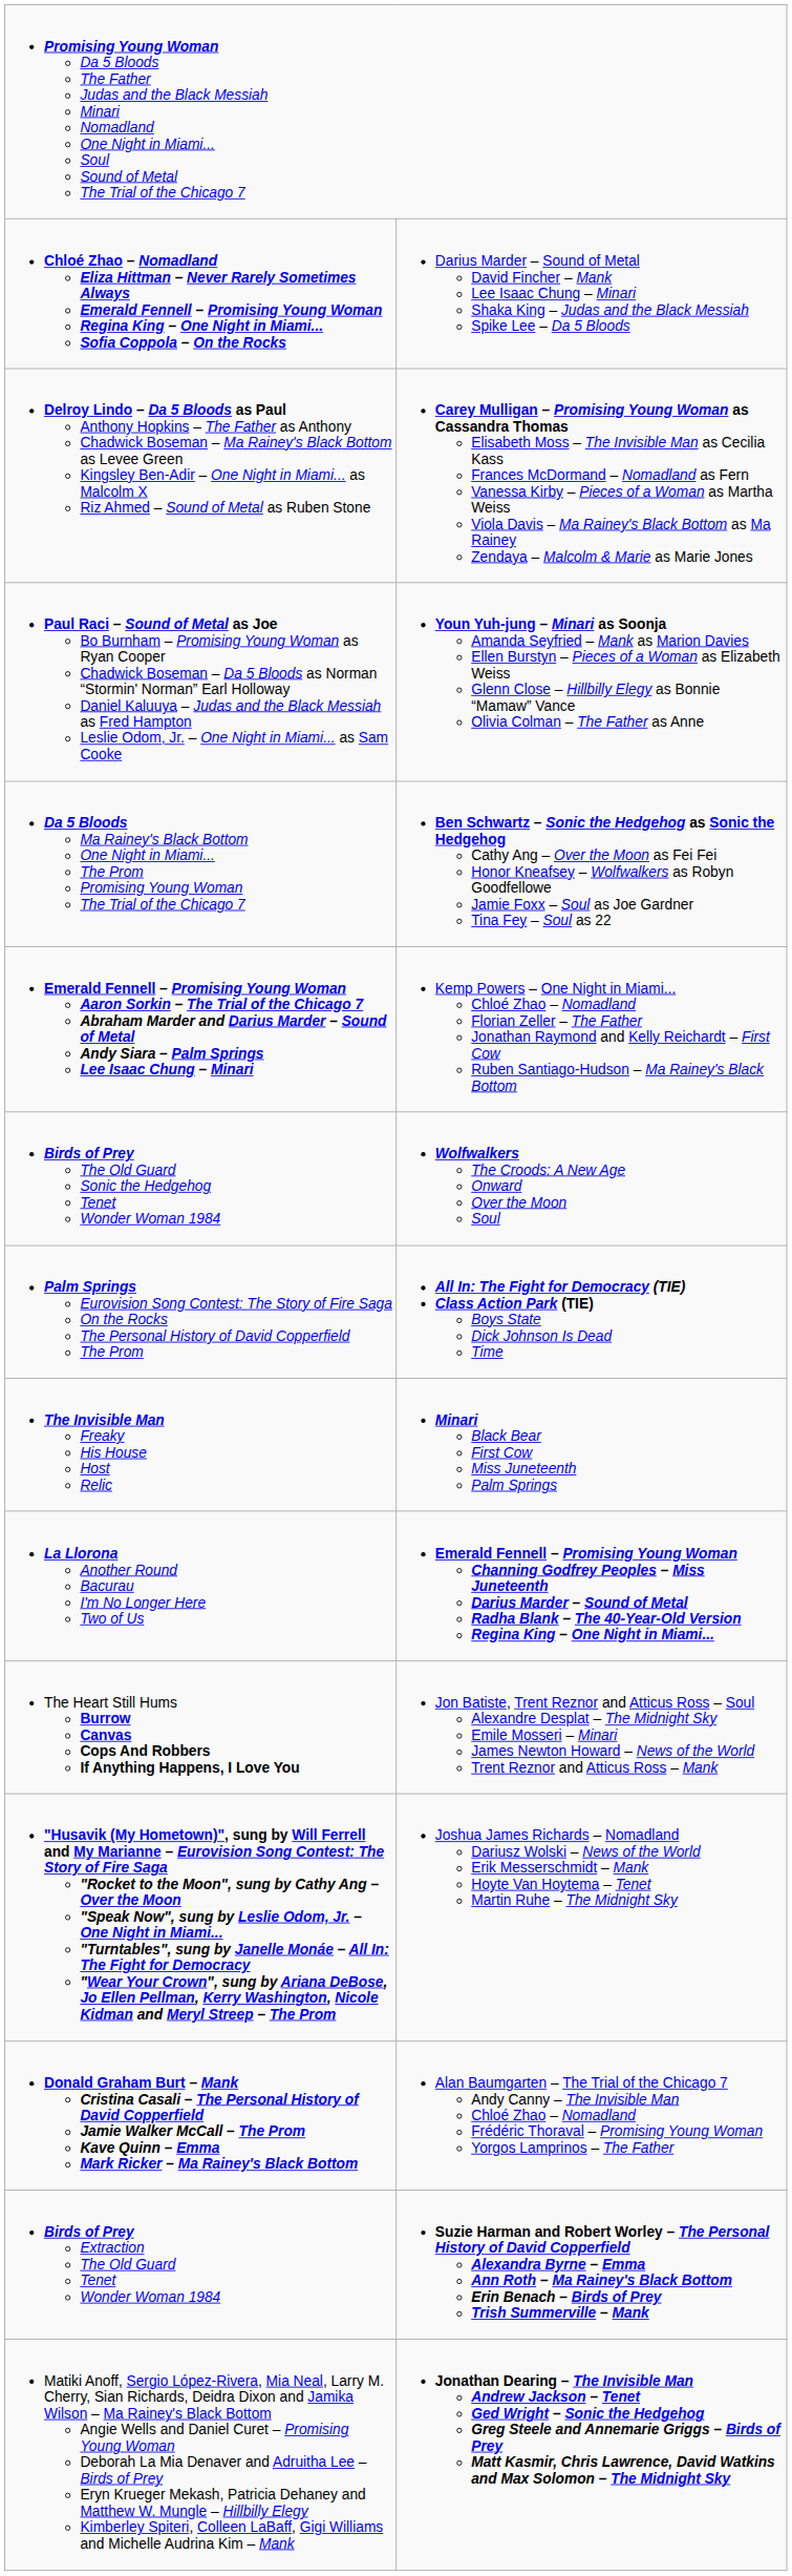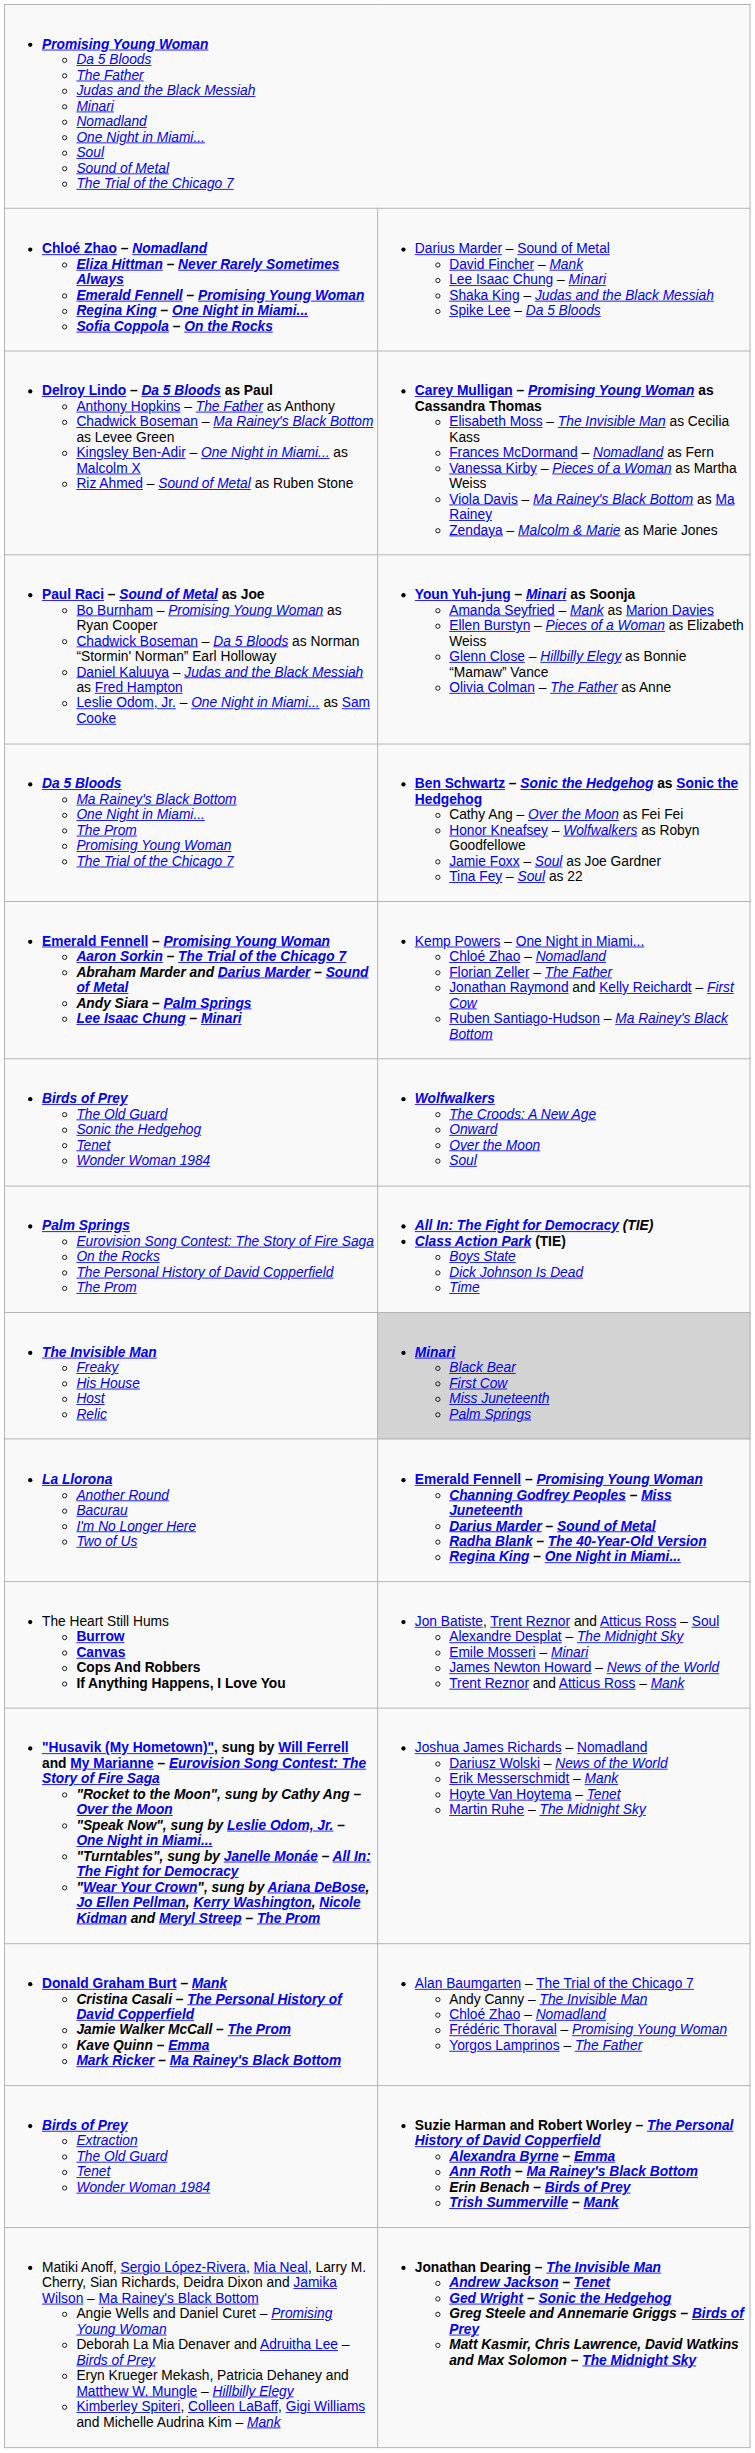The Invisible Man Freaky His House Host Relic | column 2: no background -> lightgrey background
